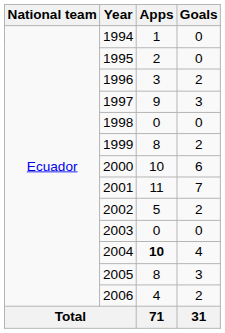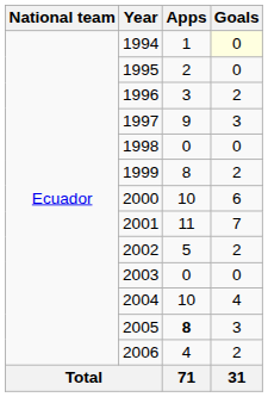1994 | Goals: no background -> lightyellow background
2004 | Apps: bold -> normal
2005 | Apps: normal -> bold
